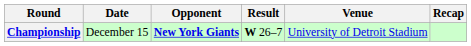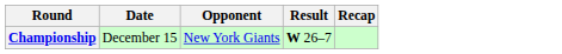- column: Venue | University of Detroit Stadium
Championship | Opponent: bold -> normal
